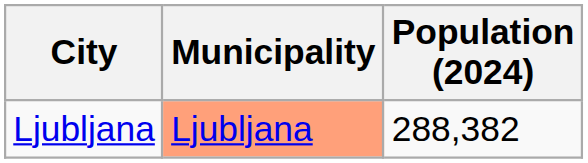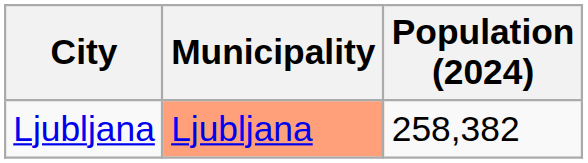row 2 | Population (2024): 288,382 -> 258,382
